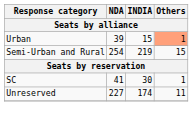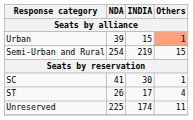+ row: ST | 26 | 17 | 4
Unreserved | NDA: 227 -> 225
